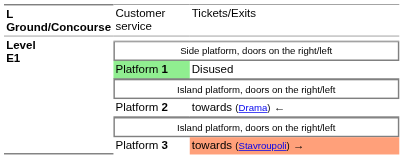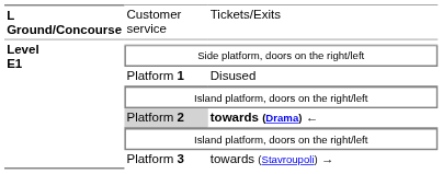Platform 1 | column 2: lightgreen background -> no background
Platform 2 | column 2: no background -> lightgrey background
Platform 2 | column 3: normal -> bold
Platform 3 | column 3: lightsalmon background -> no background
